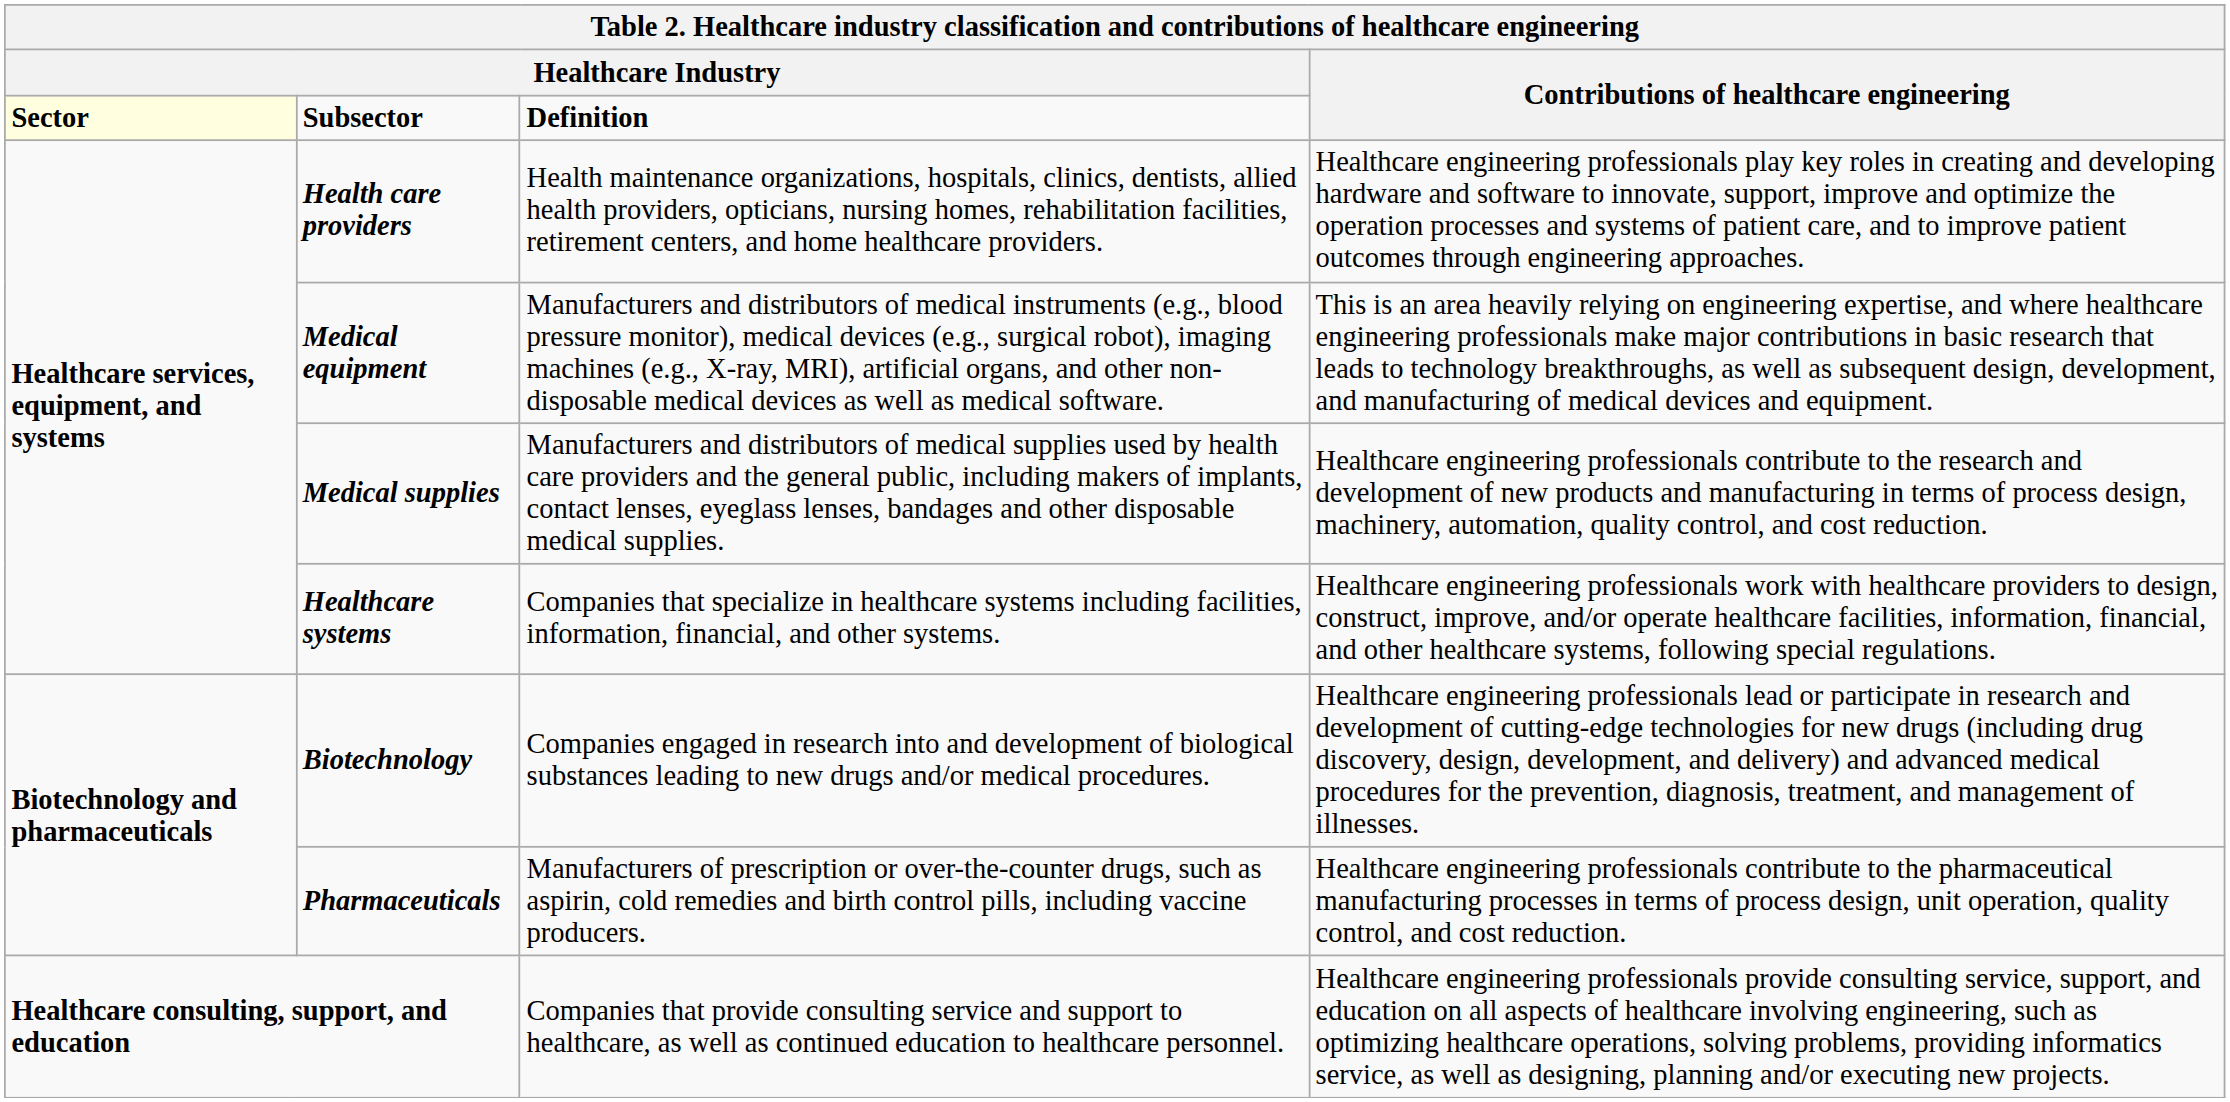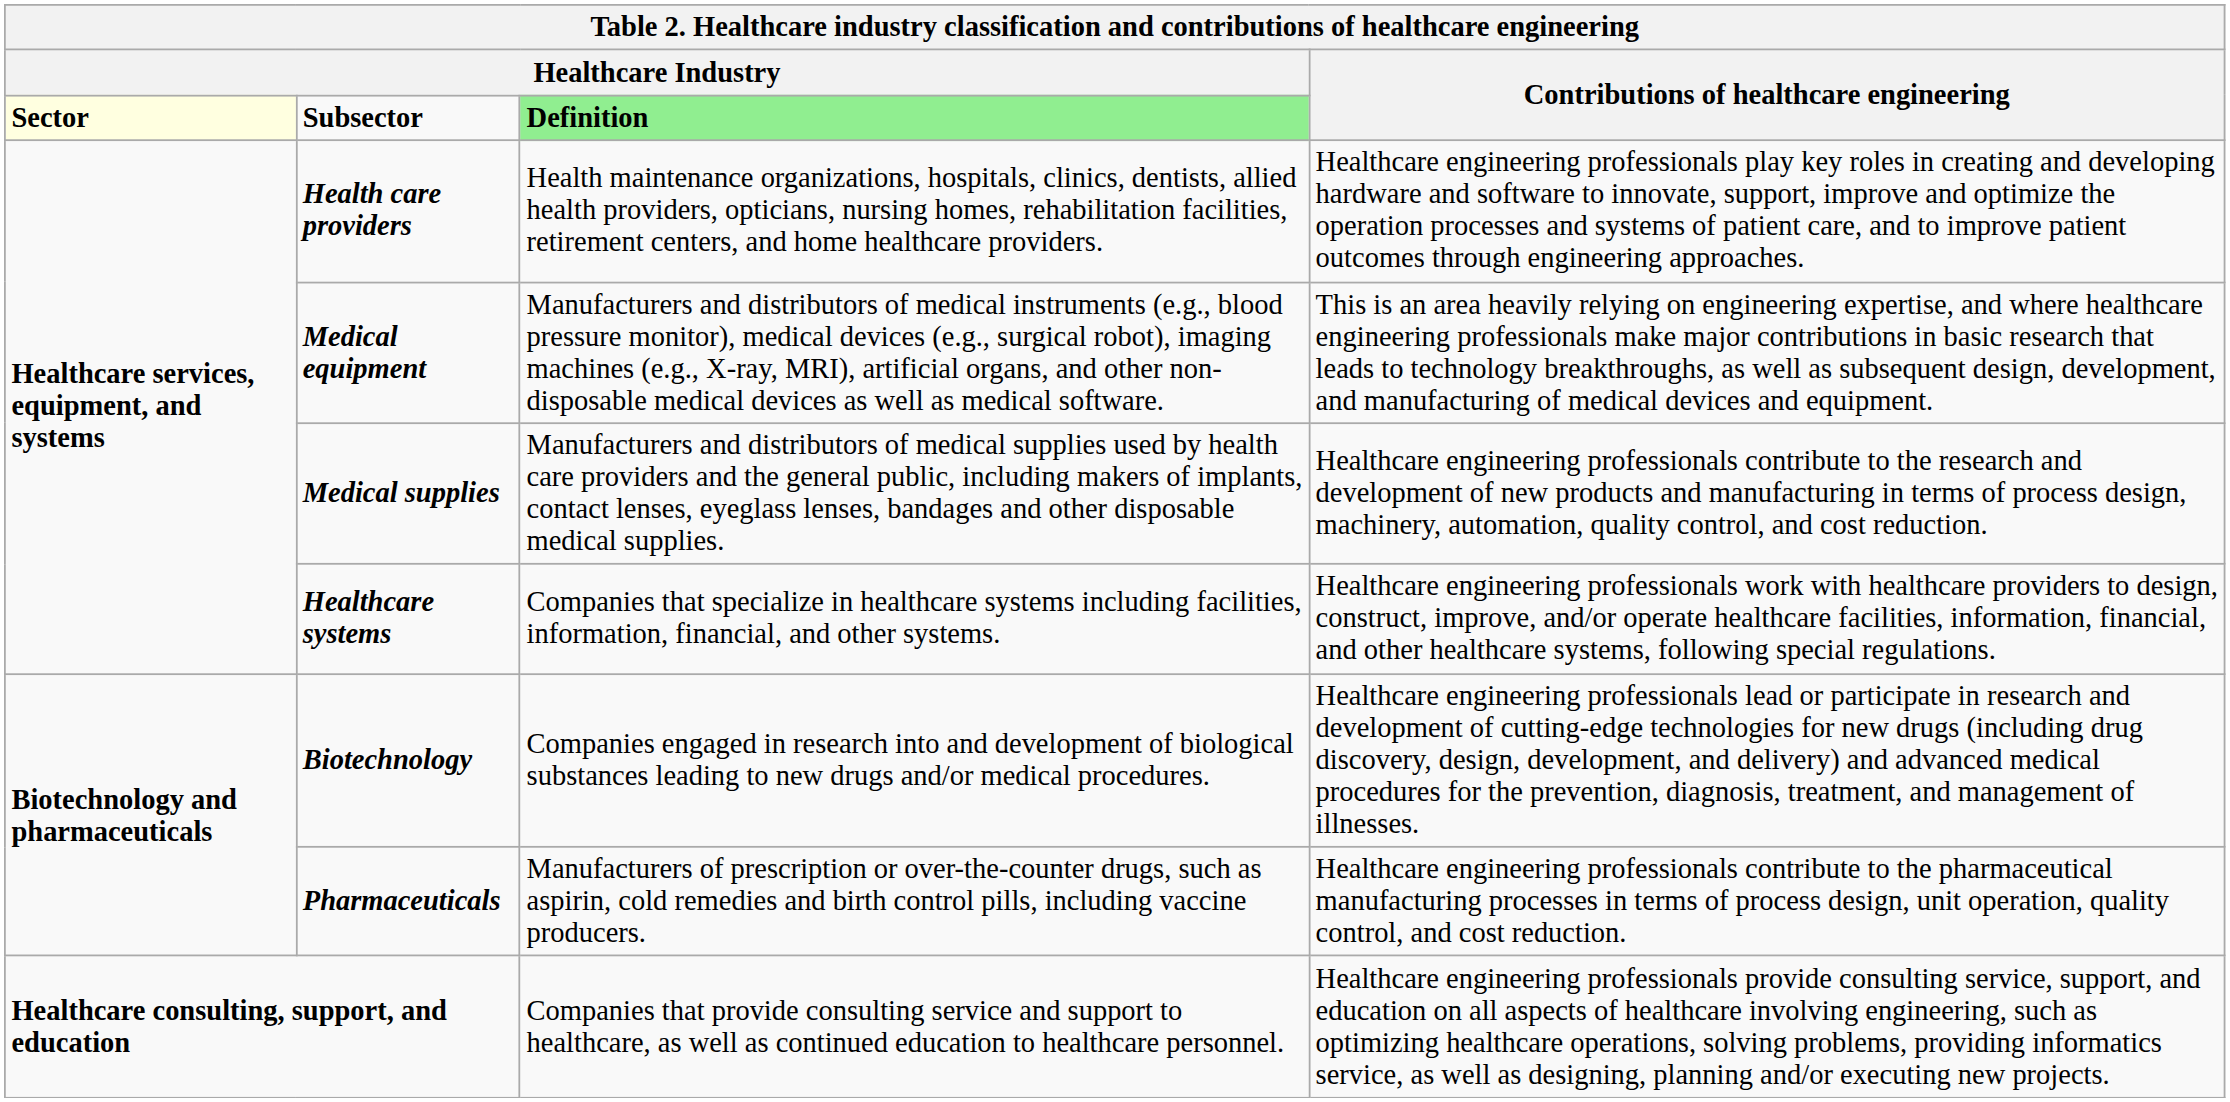Subsector | column 3: no background -> lightgreen background
